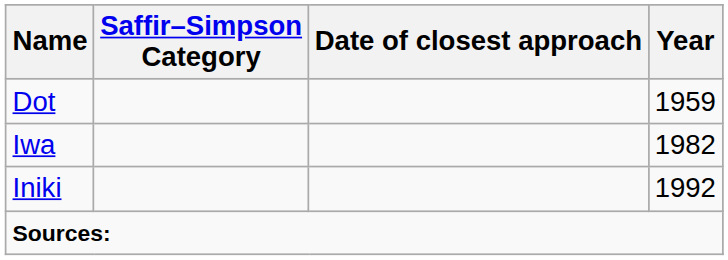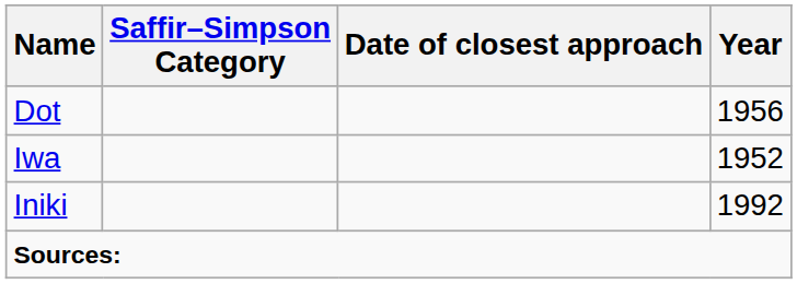Dot | Year: 1959 -> 1956
Iwa | Year: 1982 -> 1952
